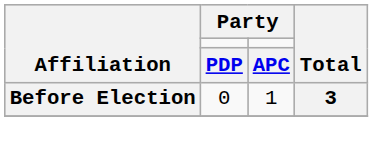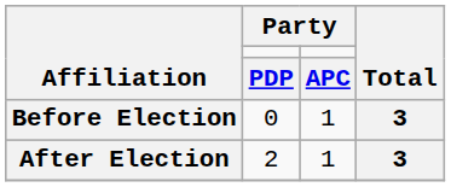+ row: After Election | 2 | 1 | 3
